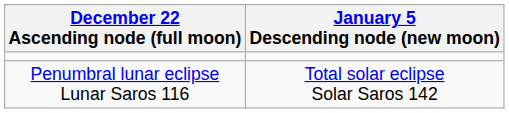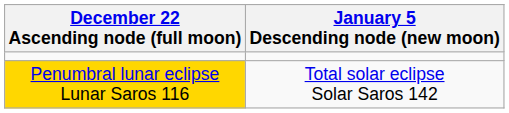row 3 | December 22 Ascending node (full moon): no background -> gold background
